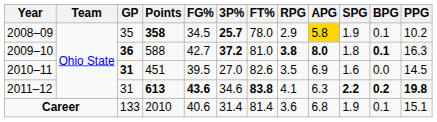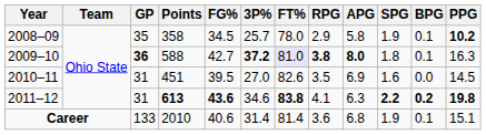2008–09 | Points: bold -> normal
2008–09 | 3P%: bold -> normal
2008–09 | APG: gold background -> no background
2008–09 | PPG: normal -> bold
2009–10 | FT%: no background -> lavender background
2009–10 | BPG: bold -> normal
2010–11 | GP: bold -> normal
